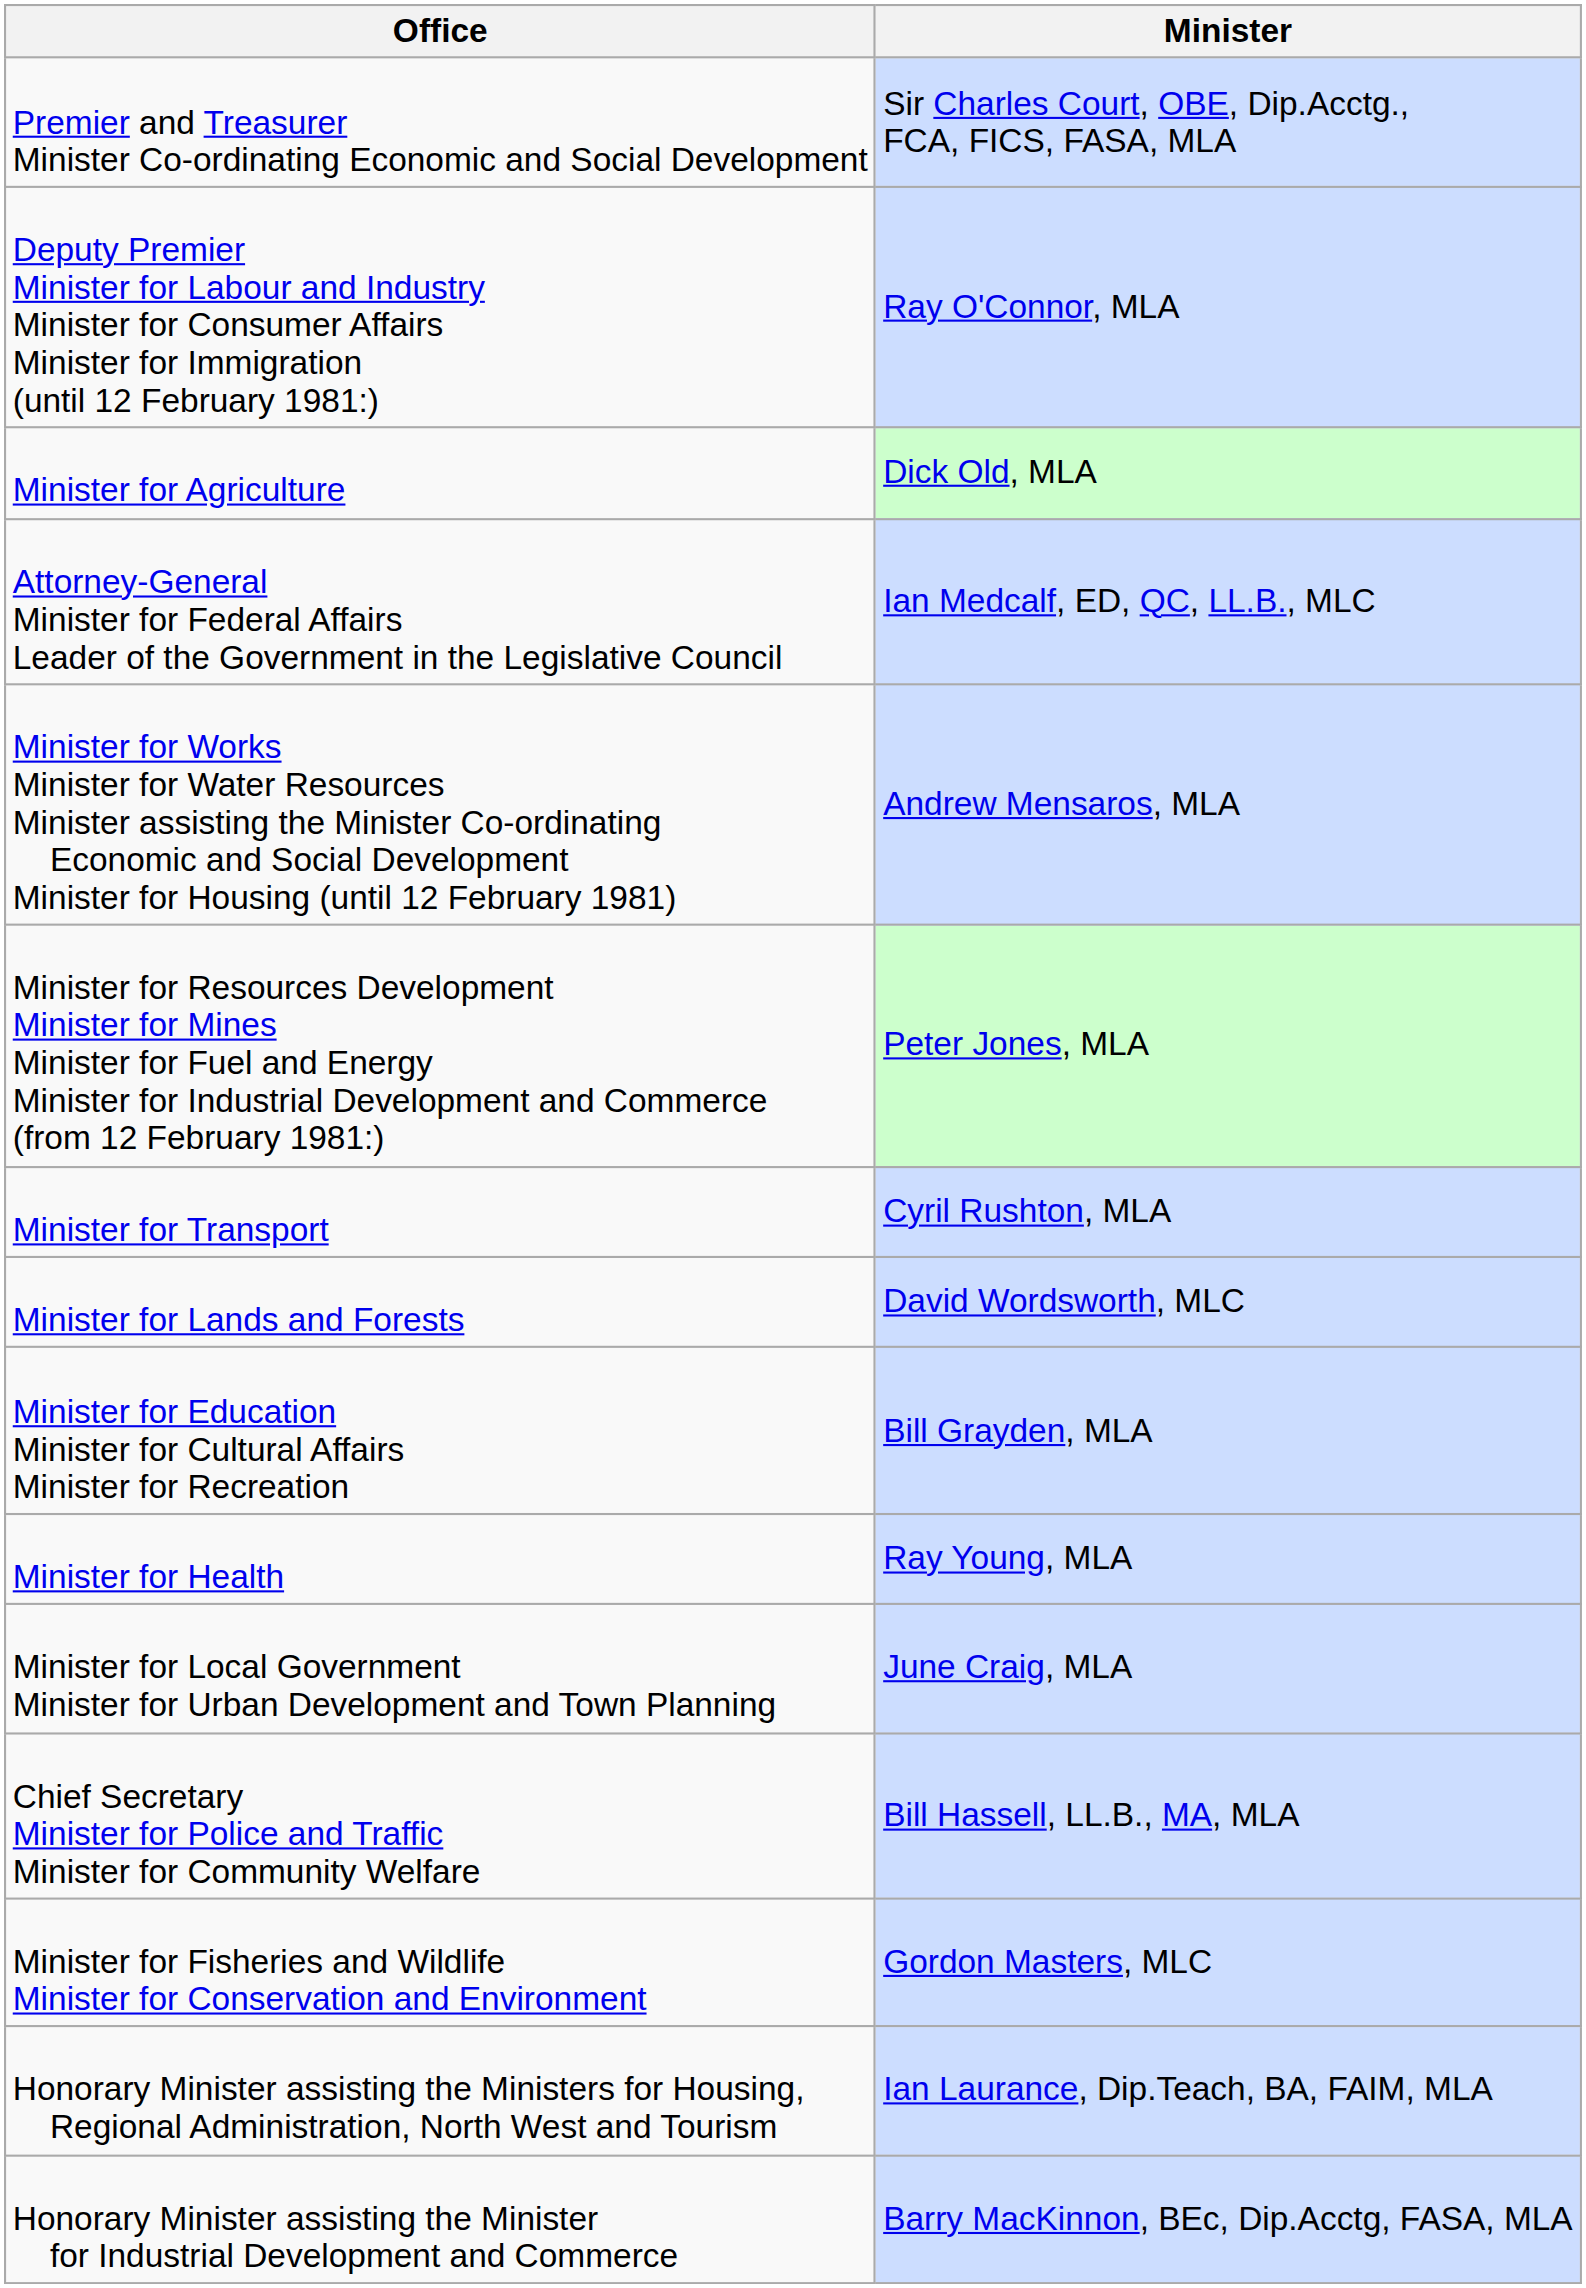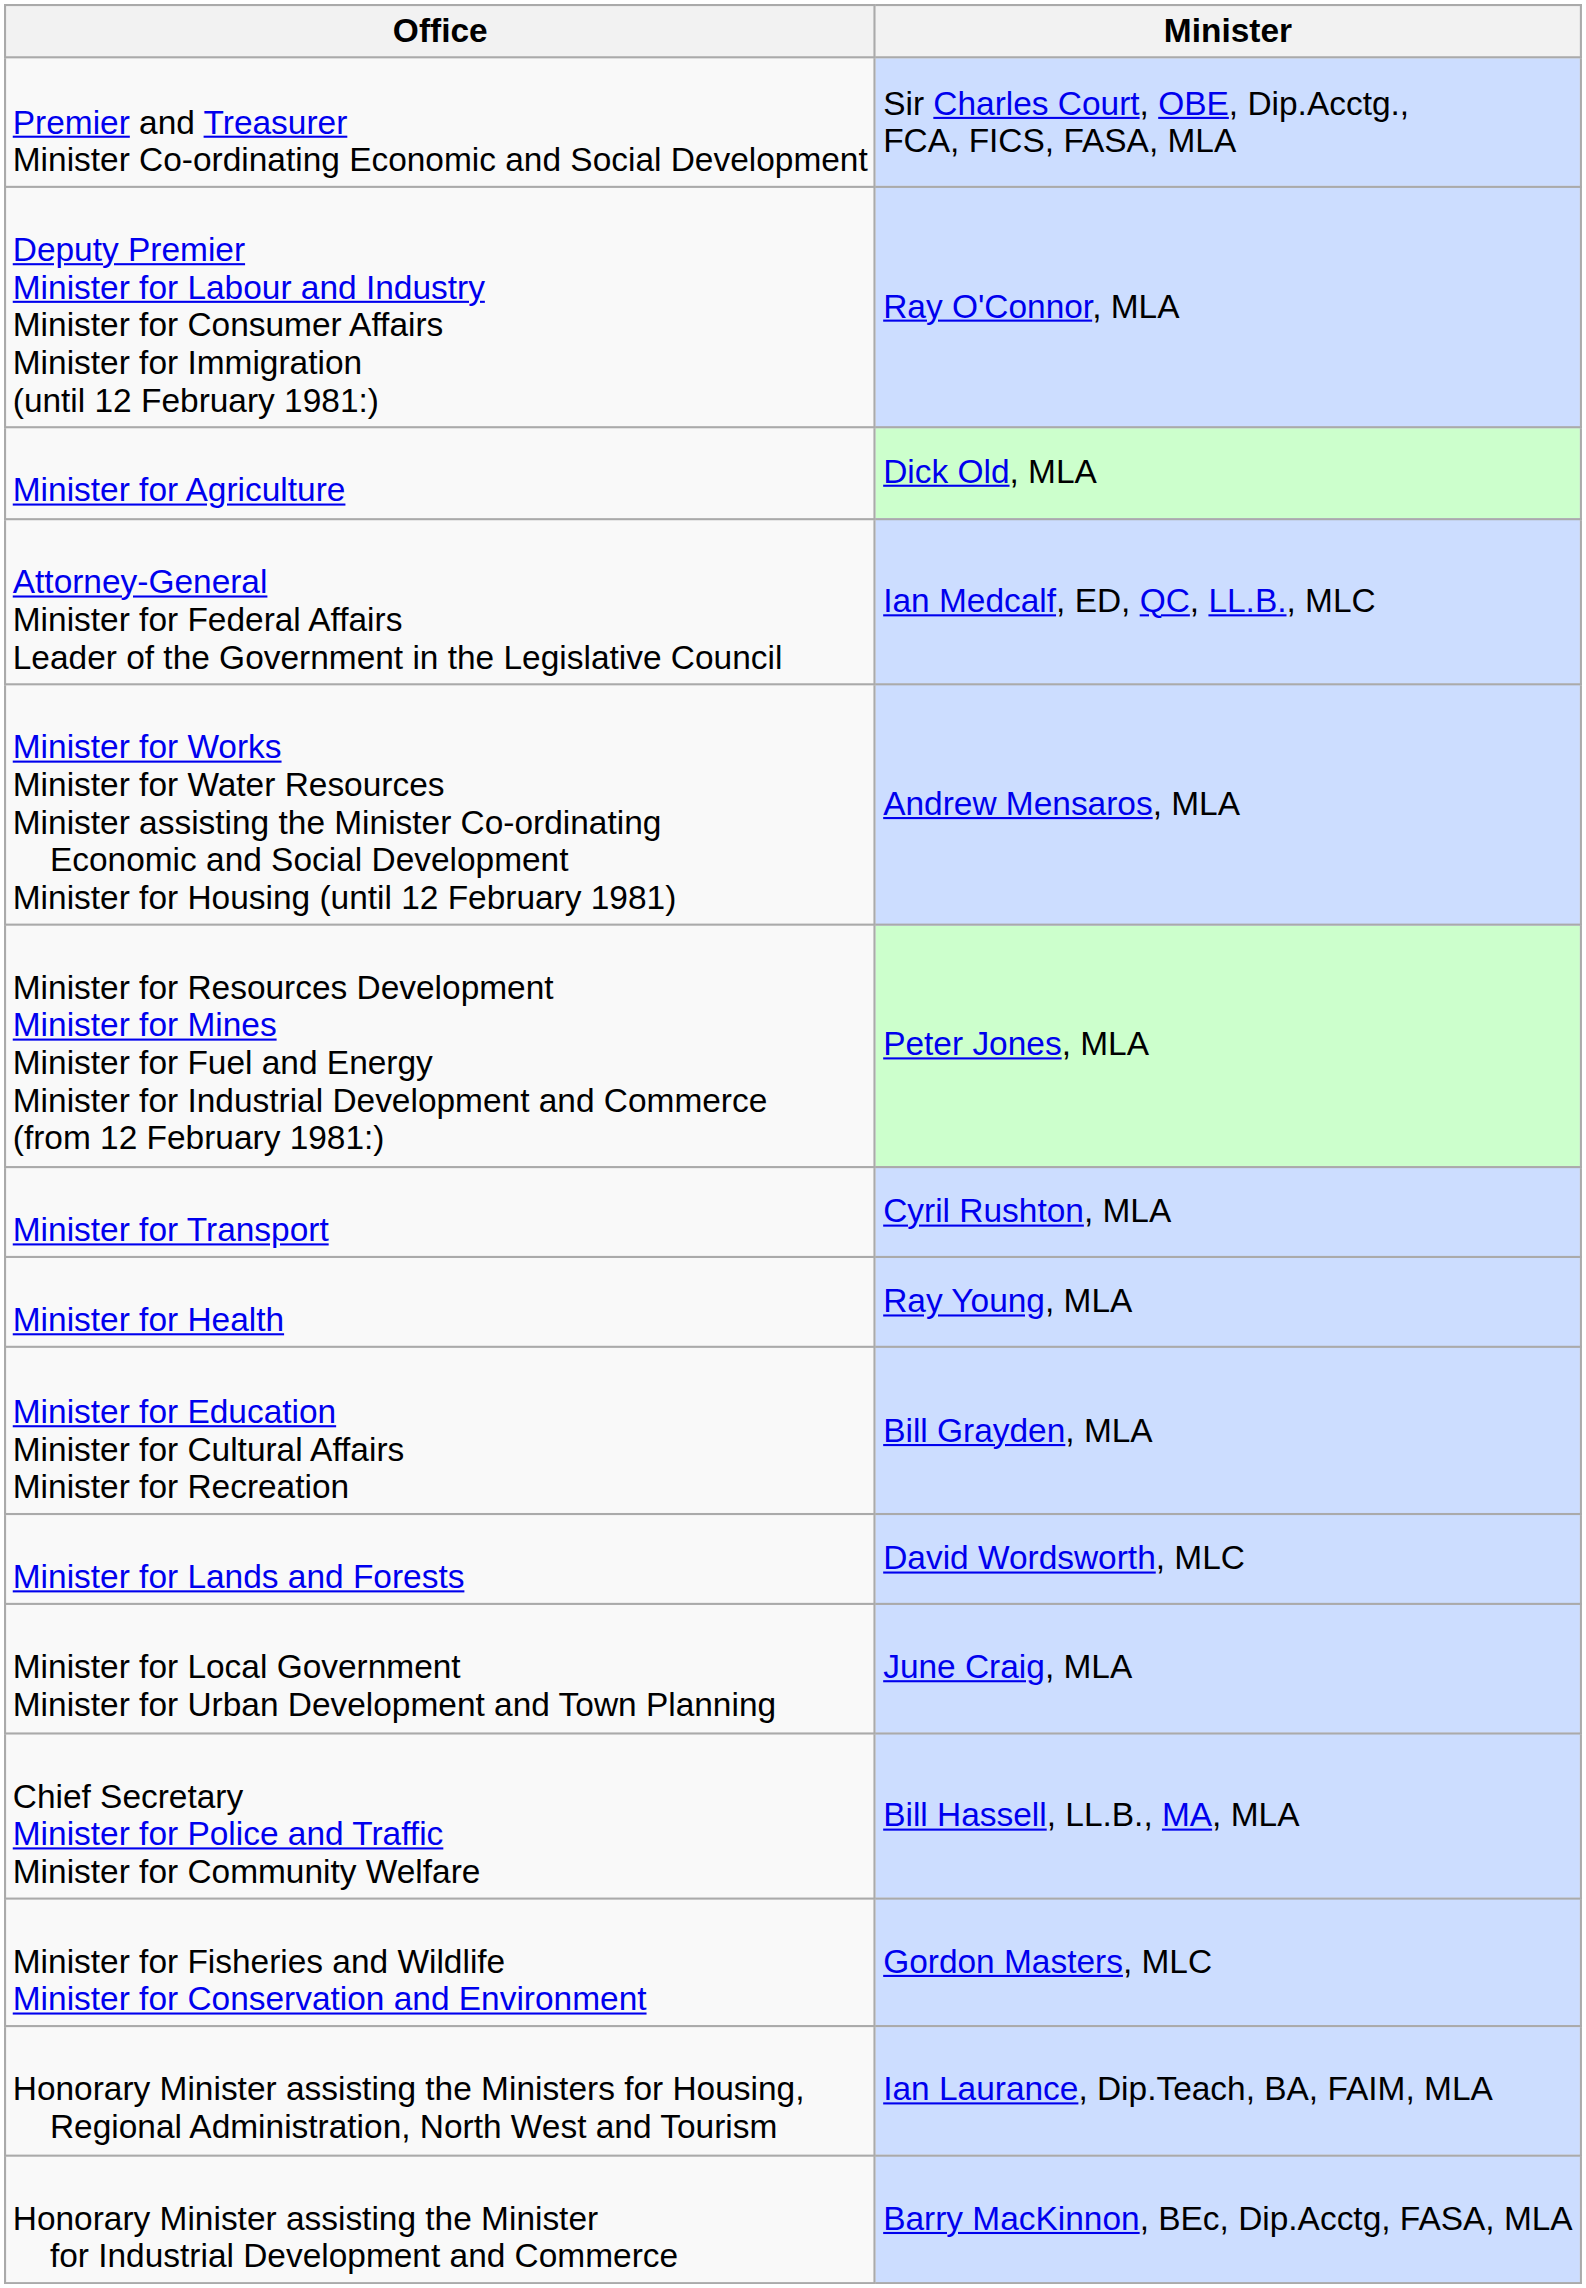rows swapped: Minister for Health <-> Minister for Lands and Forests
